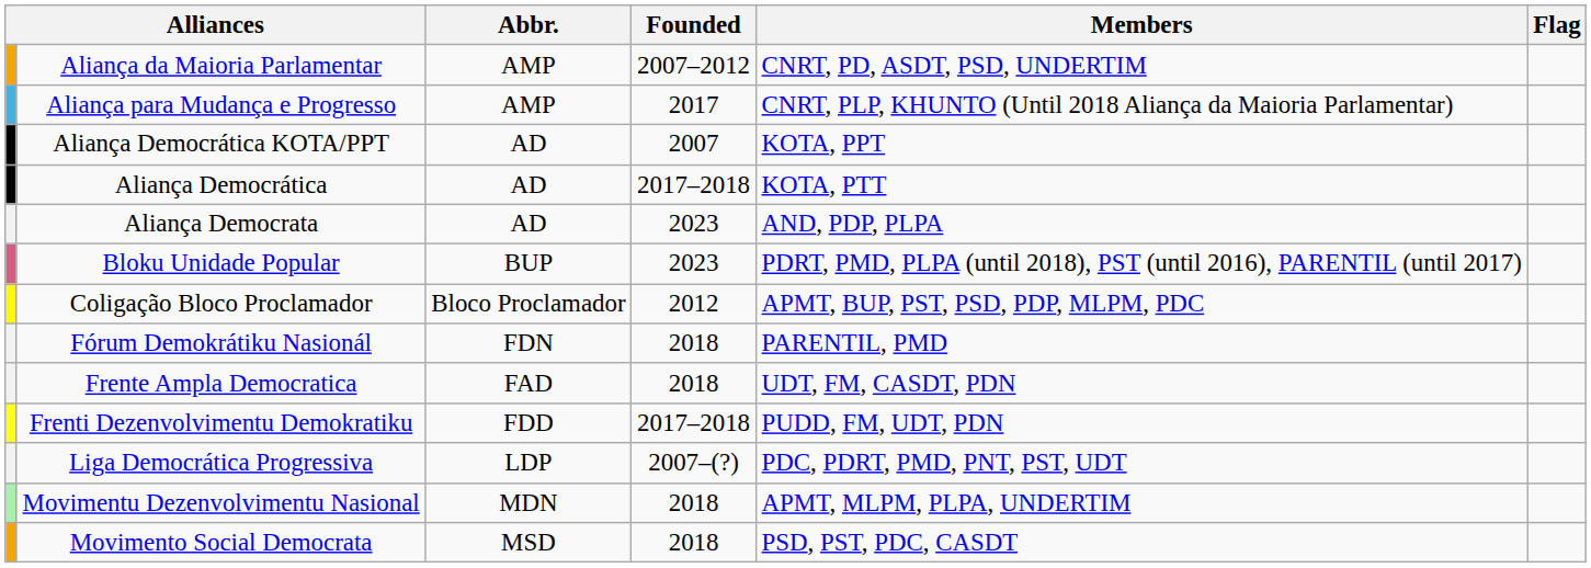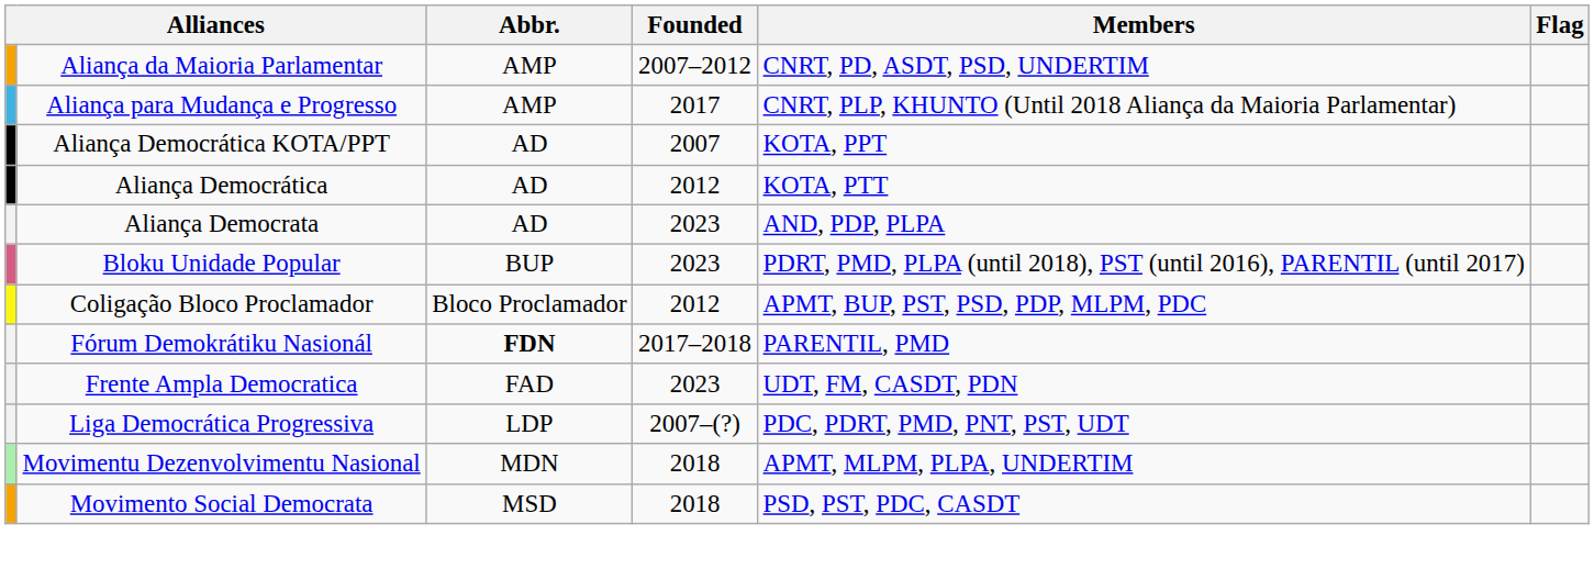Aliança Democrática | Founded: 2017–2018 -> 2012
Fórum Demokrátiku Nasionál | Abbr.: normal -> bold
Fórum Demokrátiku Nasionál | Founded: 2018 -> 2017–2018
Frente Ampla Democratica | Founded: 2018 -> 2023
- row: Frenti Dezenvolvimentu Demokratiku | FDD | 2017–2018 | PUDD, FM, UDT, PDN
